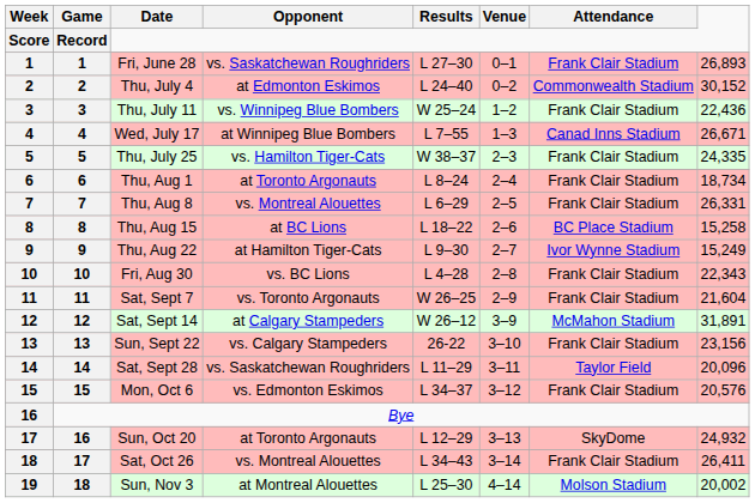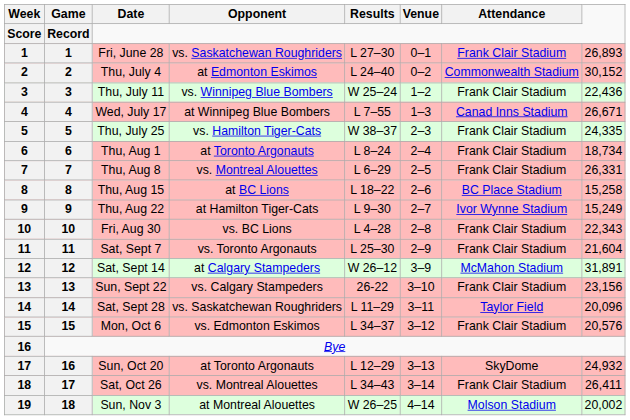Sat, Sept 7 | Results: W 26–25 -> L 25–30
Sun, Nov 3 | Results: L 25–30 -> W 26–25
